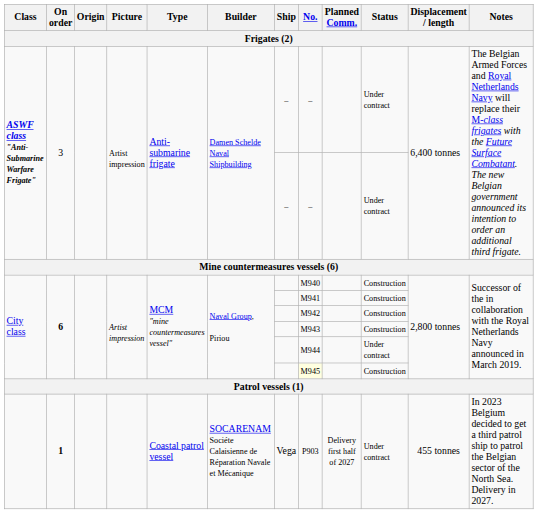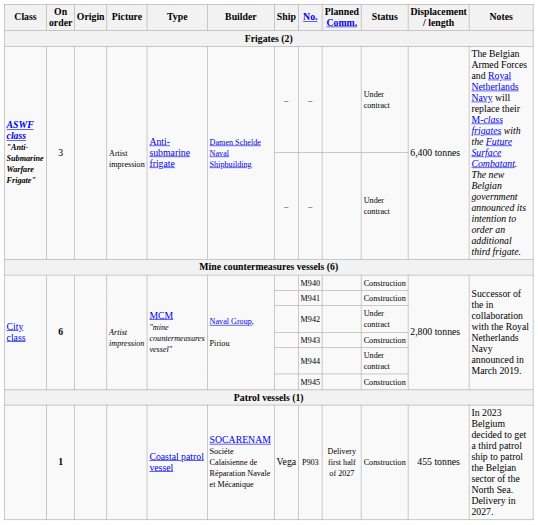row 8 | Status: Construction -> Under contract
row 11 | No.: lightyellow background -> no background
row 13 | Status: Under contract -> Construction
